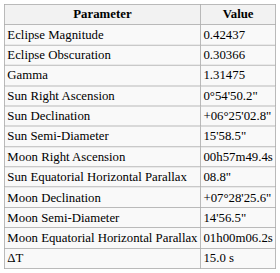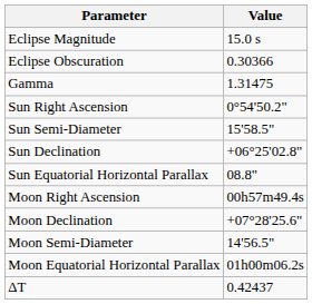Eclipse Magnitude | Value: 0.42437 -> 15.0 s
rows swapped: Sun Declination <-> Sun Semi-Diameter
rows swapped: Sun Equatorial Horizontal Parallax <-> Moon Right Ascension
ΔT | Value: 15.0 s -> 0.42437
